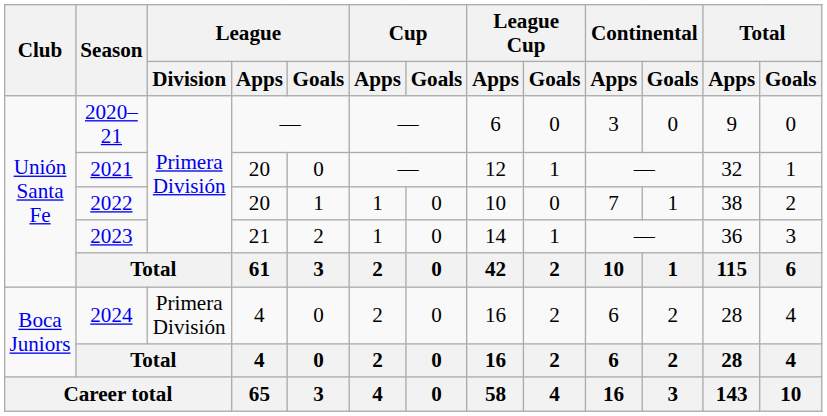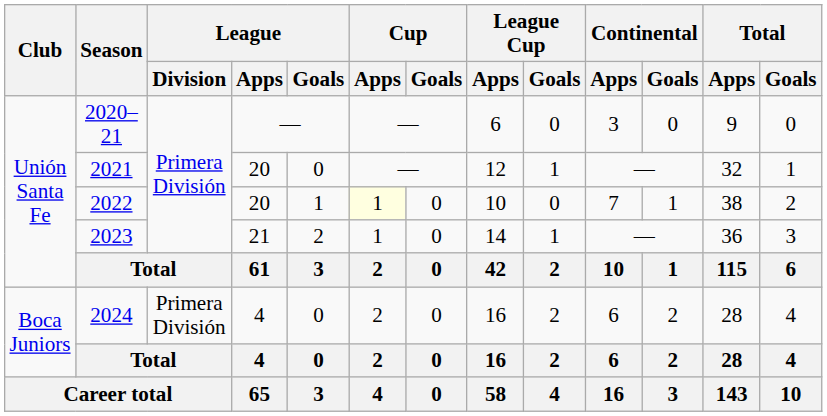2022 | Cup / Apps: no background -> lightyellow background
